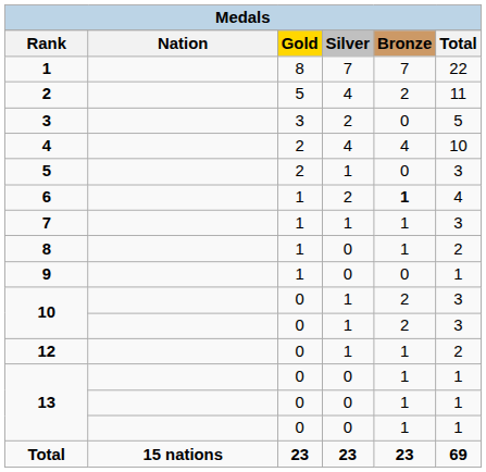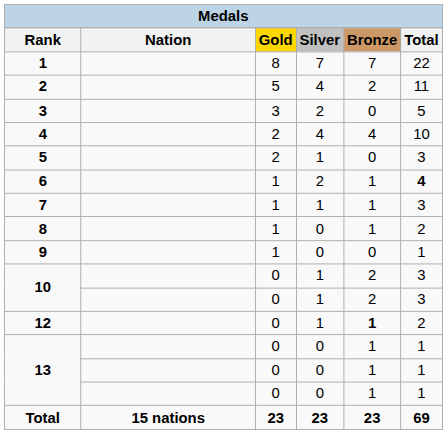6 | column 5: bold -> normal
6 | column 6: normal -> bold
12 | column 5: normal -> bold
